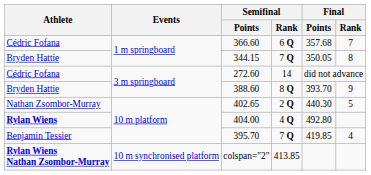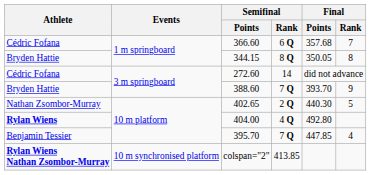344.15 | Semifinal / Rank: 7 Q -> 8 Q
388.60 | Semifinal / Rank: 8 Q -> 7 Q
395.70 | Final / Points: 419.85 -> 447.85
